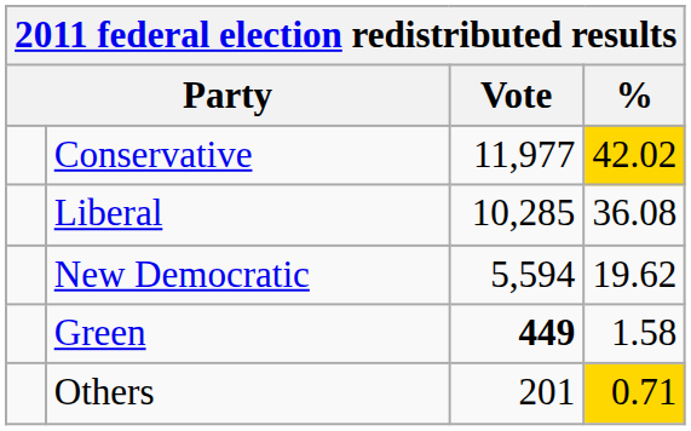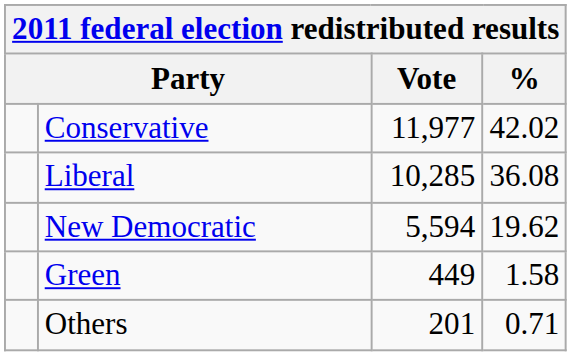Conservative | %: gold background -> no background
Green | Vote: bold -> normal
Others | %: gold background -> no background
